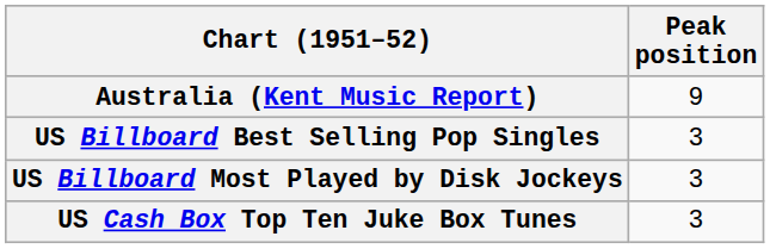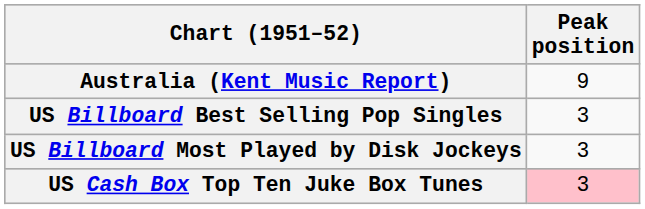US Cash Box Top Ten Juke Box Tunes | Peak position: no background -> pink background
